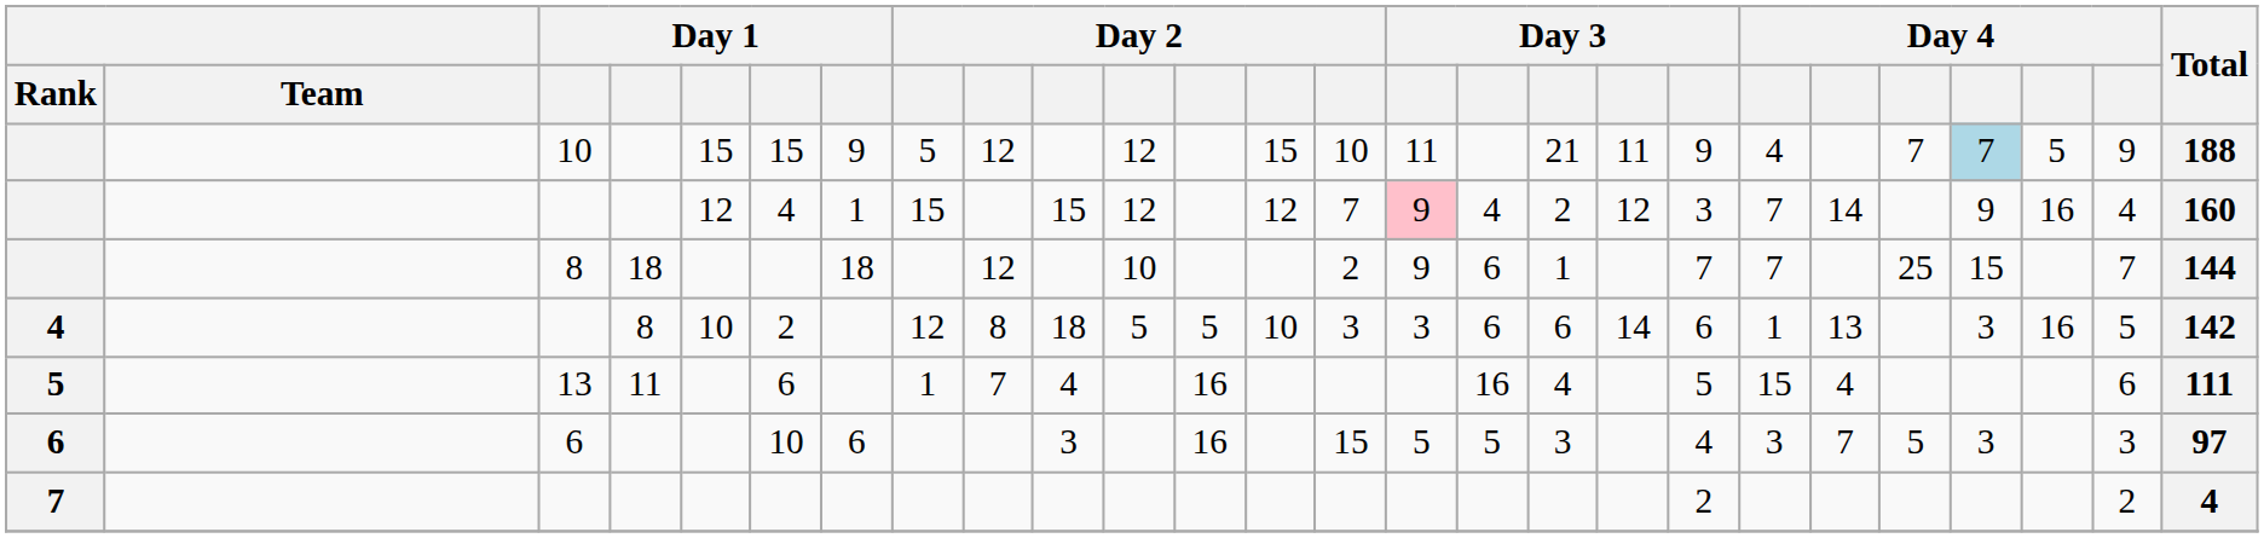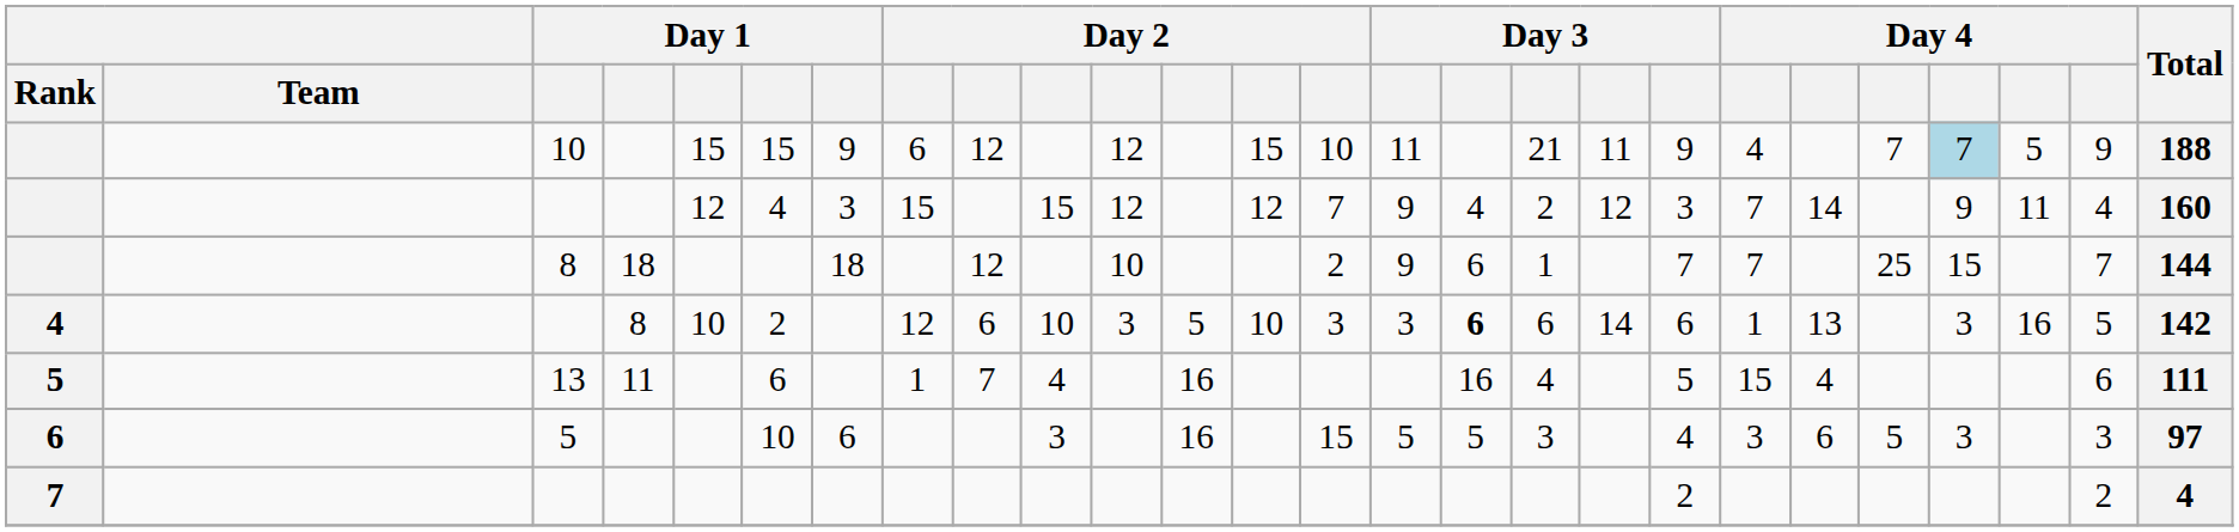row 3 | column 8: 5 -> 6
row 4 | column 7: 1 -> 3
row 4 | column 15: pink background -> no background
row 4 | column 24: 16 -> 11
row 6 | column 9: 8 -> 6
row 6 | column 10: 18 -> 10
row 6 | column 11: 5 -> 3
row 6 | column 16: normal -> bold
row 8 | column 3: 6 -> 5
row 8 | column 21: 7 -> 6
